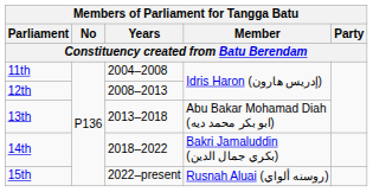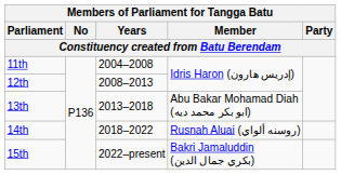14th | Member: Bakri Jamaluddin (بكري جمال الدين) -> Rusnah Aluai (روسنه ألواي)
15th | Member: Rusnah Aluai (روسنه ألواي) -> Bakri Jamaluddin (بكري جمال الدين)
